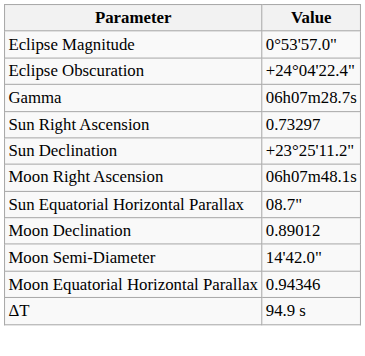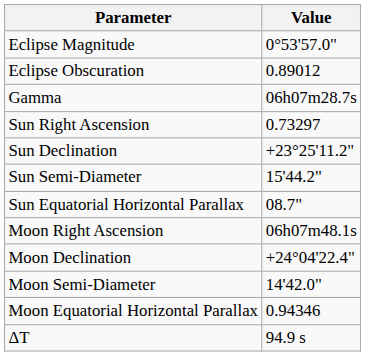Eclipse Obscuration | Value: +24°04'22.4" -> 0.89012
+ row: Sun Semi-Diameter | 15'44.2"
rows swapped: Sun Equatorial Horizontal Parallax <-> Moon Right Ascension
Moon Declination | Value: 0.89012 -> +24°04'22.4"
